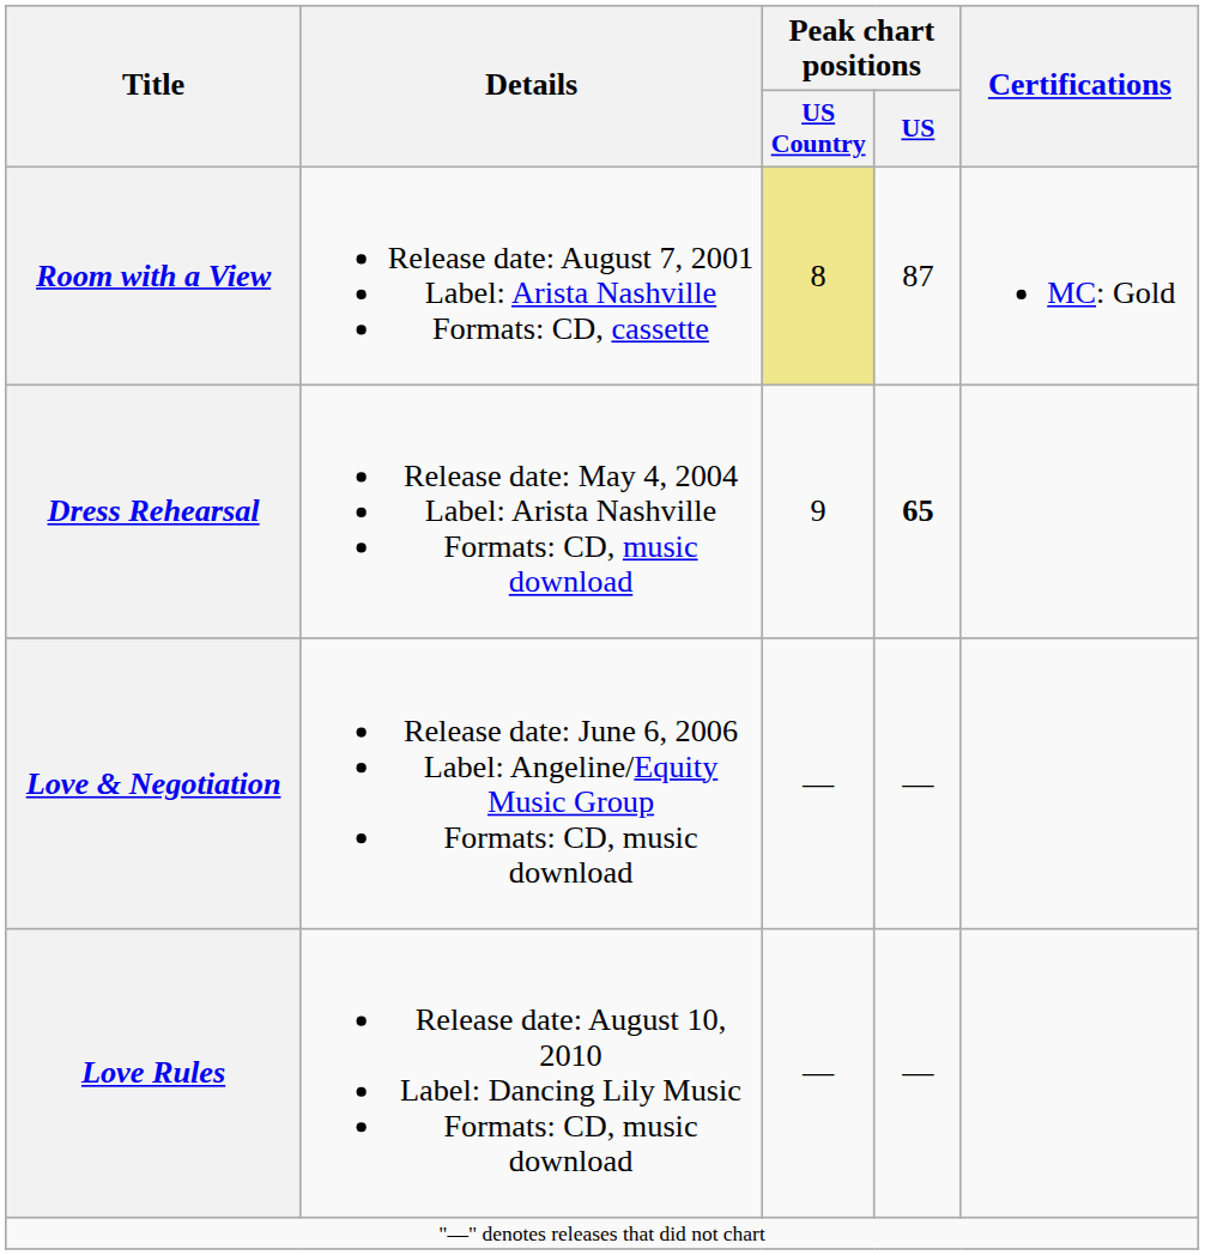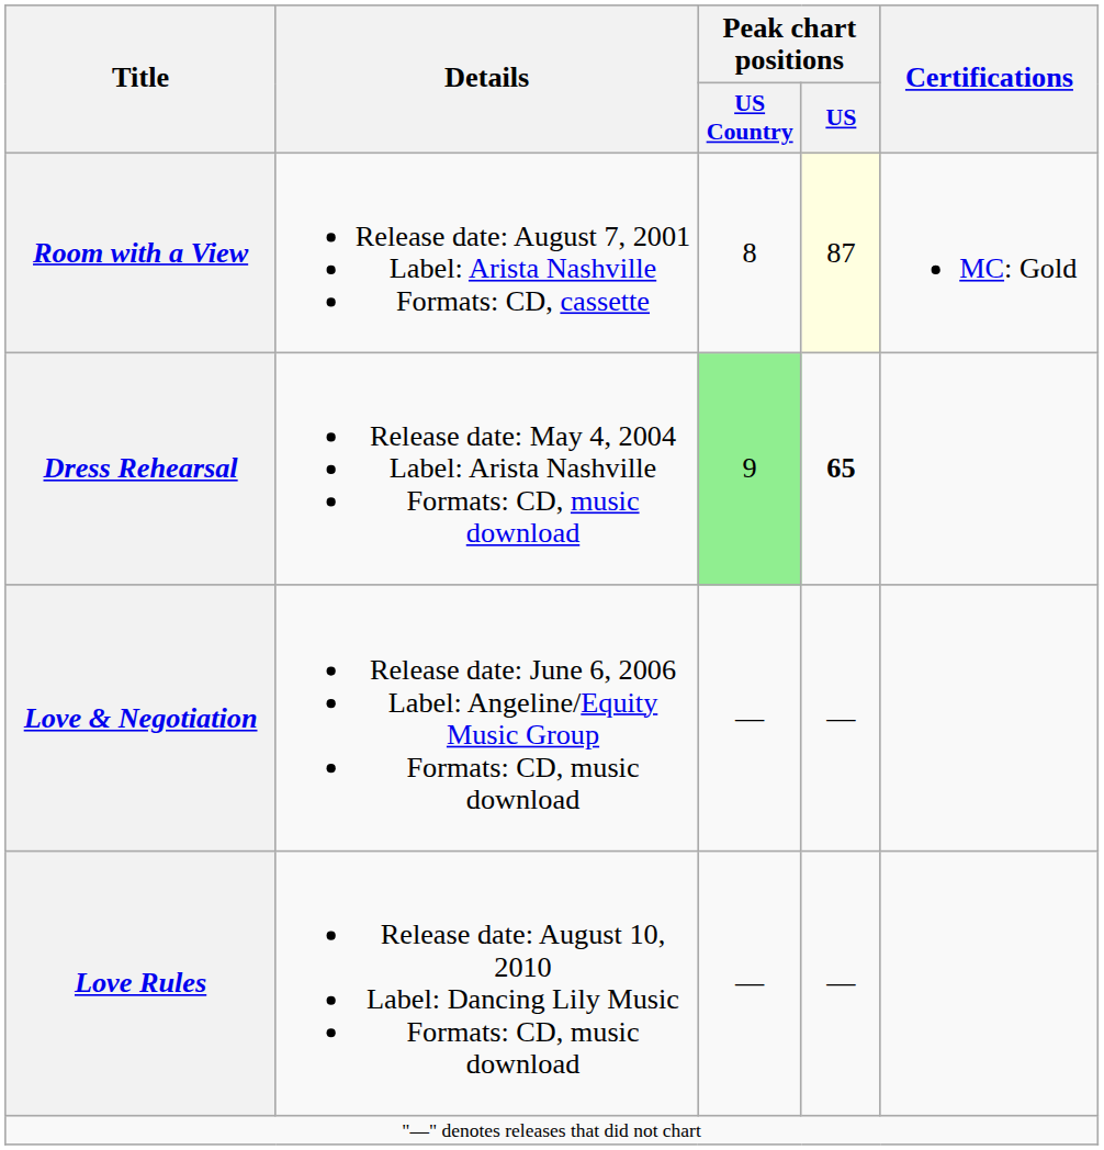Room with a View | Peak chart positions / US Country: khaki background -> no background
Room with a View | Peak chart positions / US: no background -> lightyellow background
Dress Rehearsal | Peak chart positions / US Country: no background -> lightgreen background
